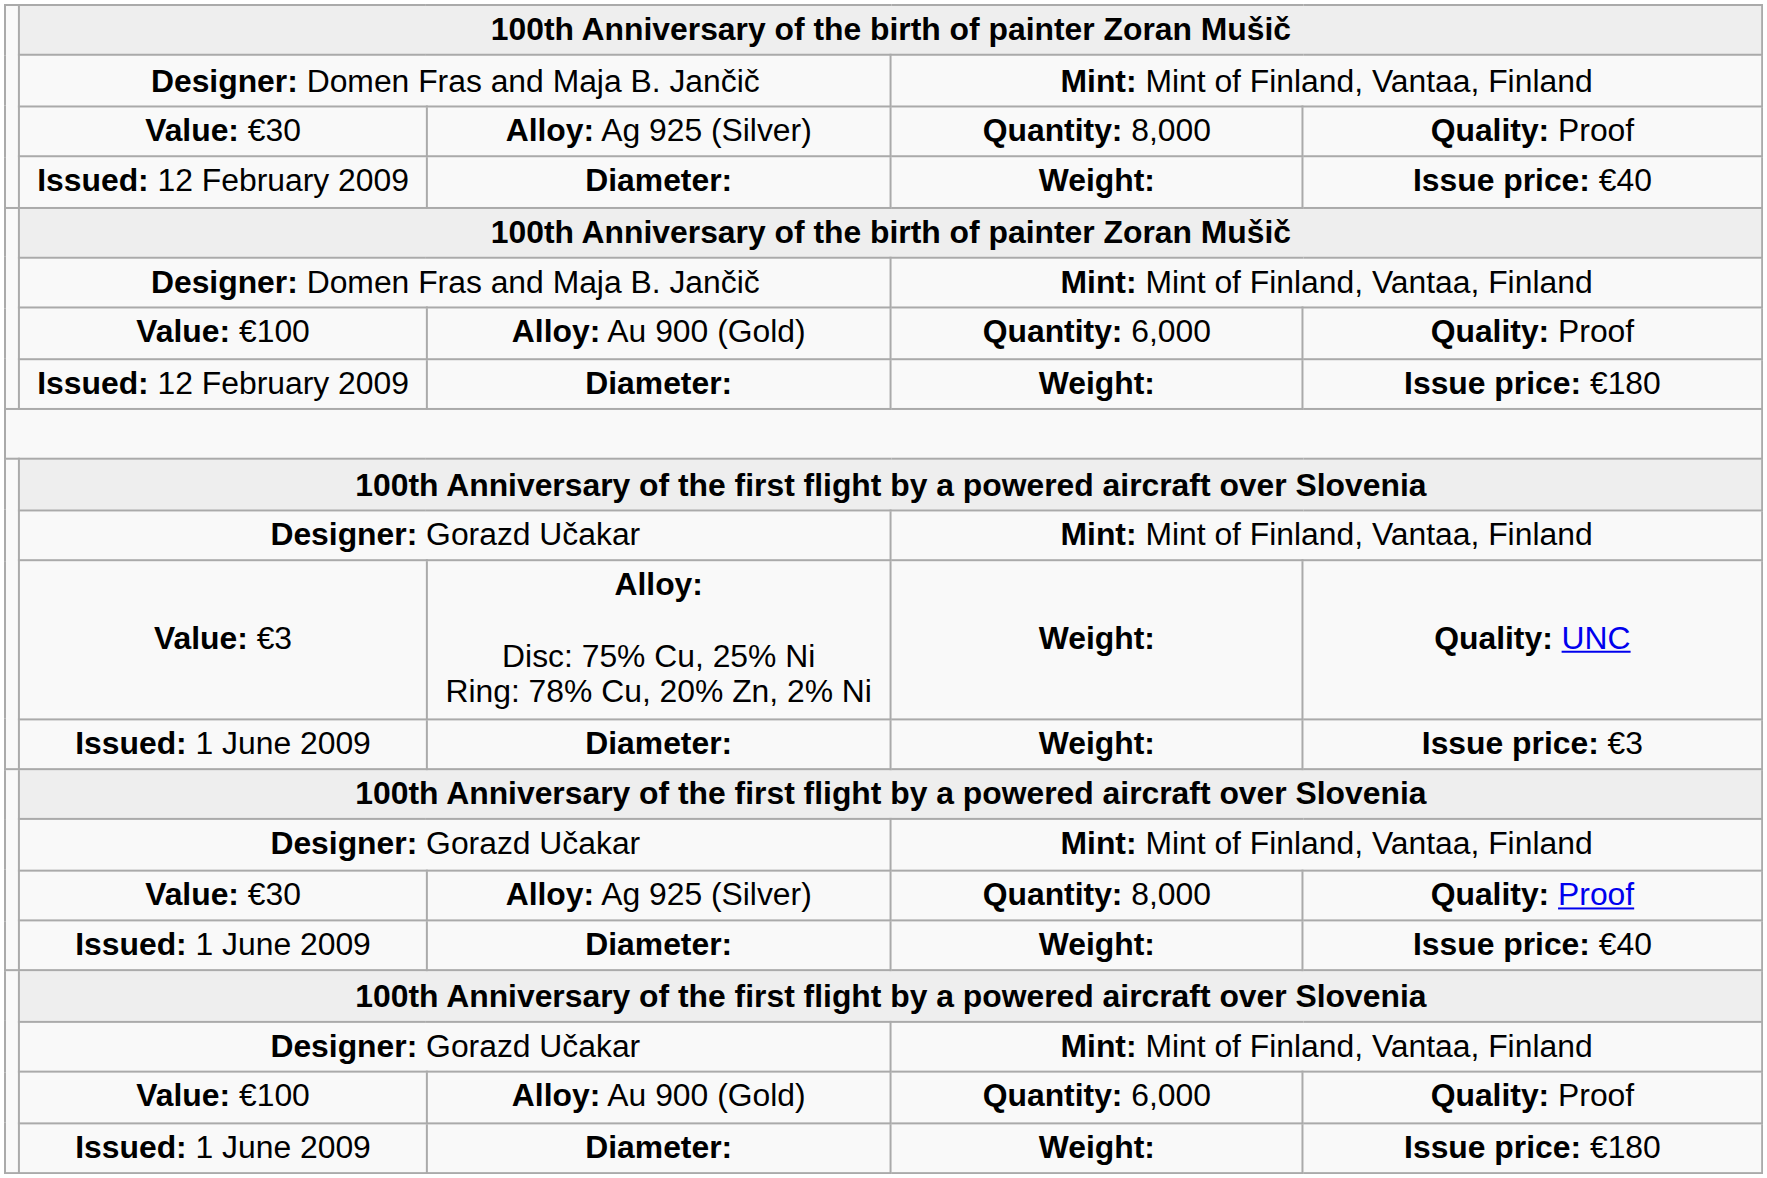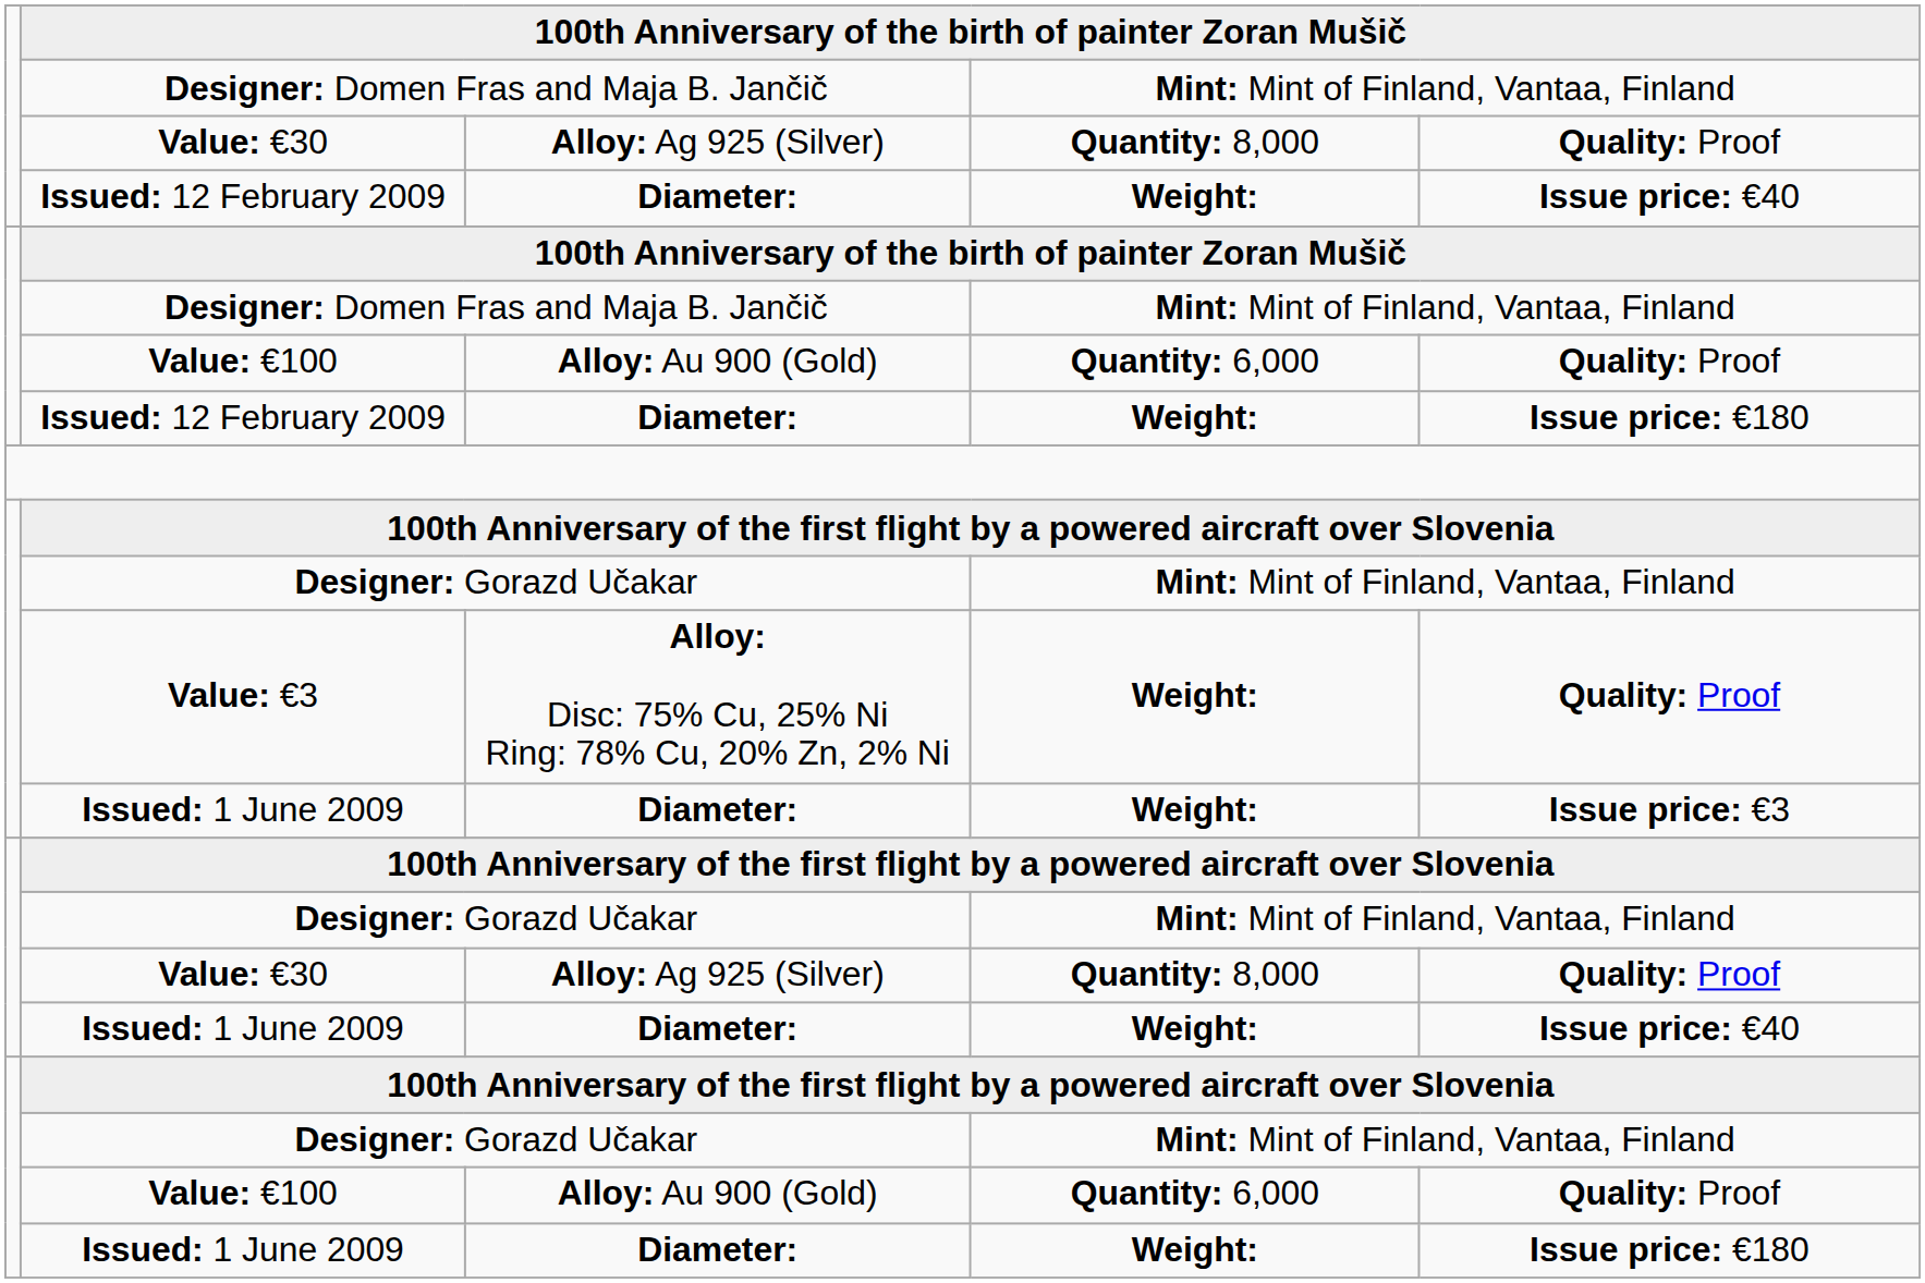Value: €3 | column 5: Quality: UNC -> Quality: Proof
